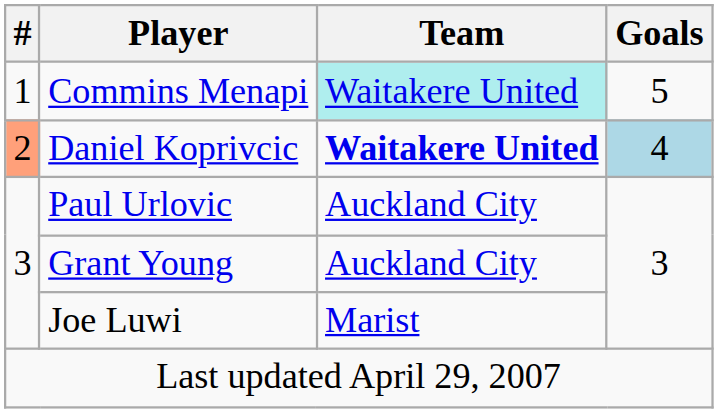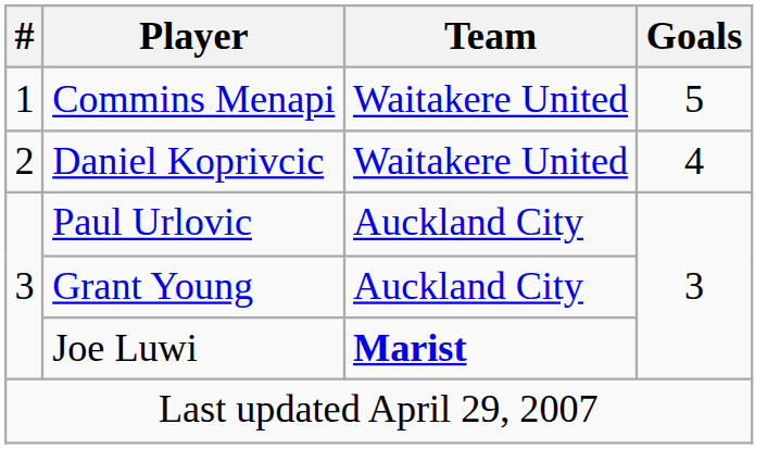Commins Menapi | Team: paleturquoise background -> no background
Daniel Koprivcic | #: lightsalmon background -> no background
Daniel Koprivcic | Team: bold -> normal
Daniel Koprivcic | Goals: lightblue background -> no background
Joe Luwi | Team: normal -> bold
